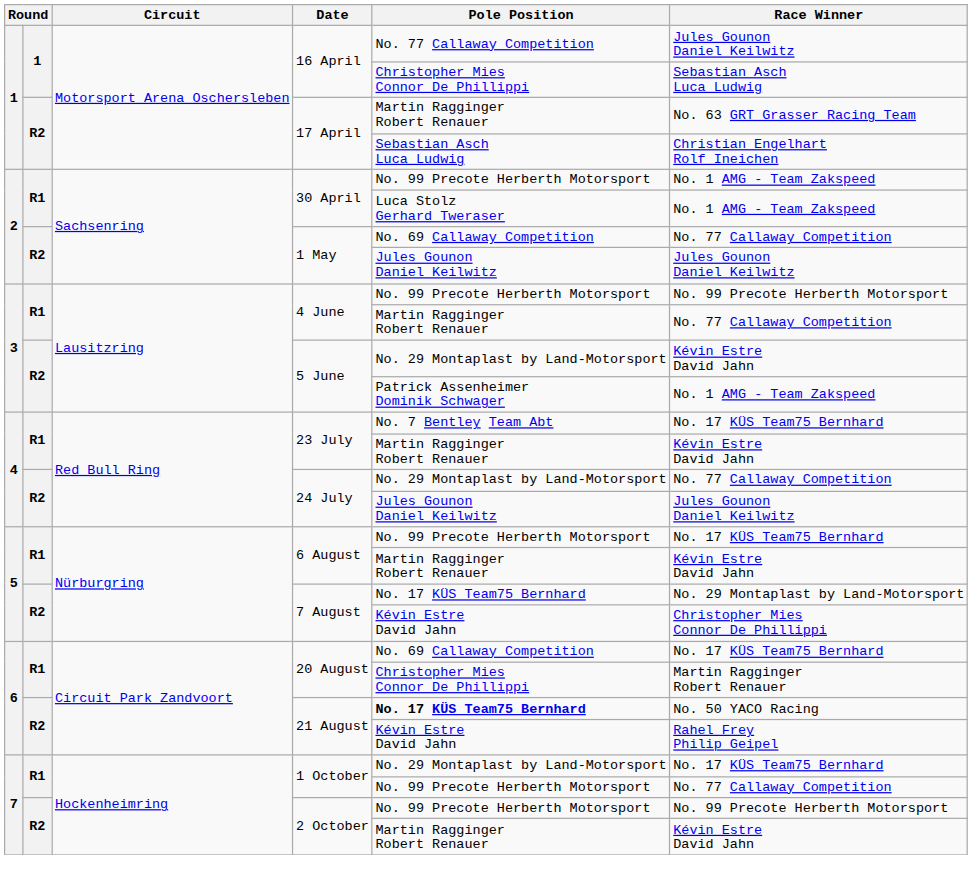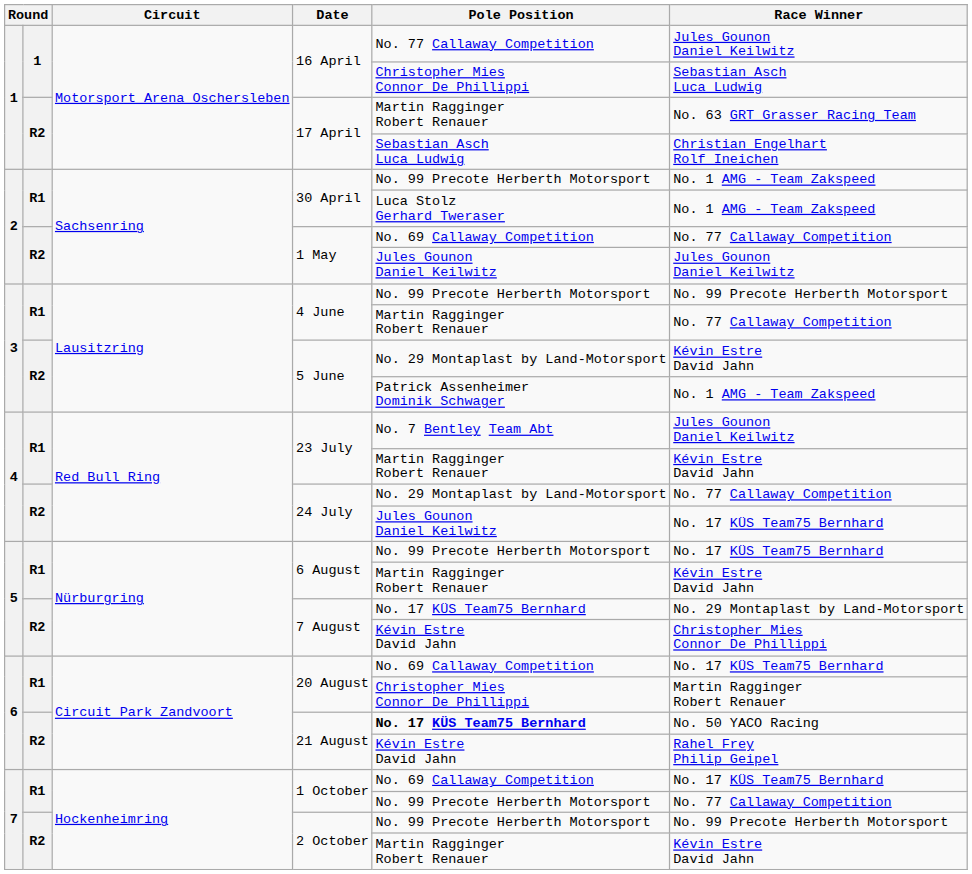row 14 | Race Winner: No. 17 KÜS Team75 Bernhard -> Jules Gounon Daniel Keilwitz
row 17 | Race Winner: Jules Gounon Daniel Keilwitz -> No. 17 KÜS Team75 Bernhard
row 26 | Pole Position: No. 29 Montaplast by Land-Motorsport -> No. 69 Callaway Competition
